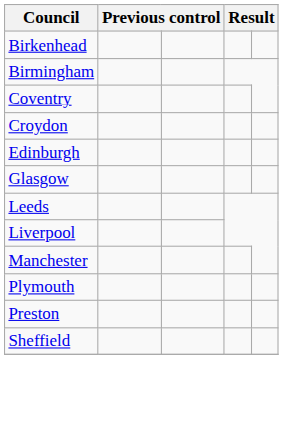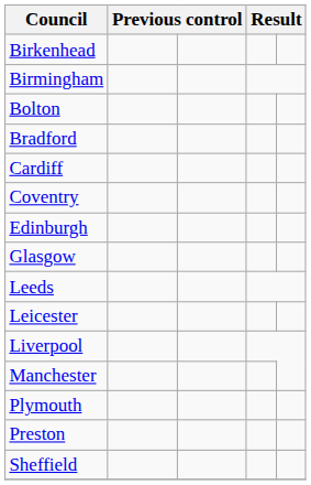+ row: Bolton
+ row: Bradford
+ row: Cardiff
- row: Croydon
+ row: Leicester
